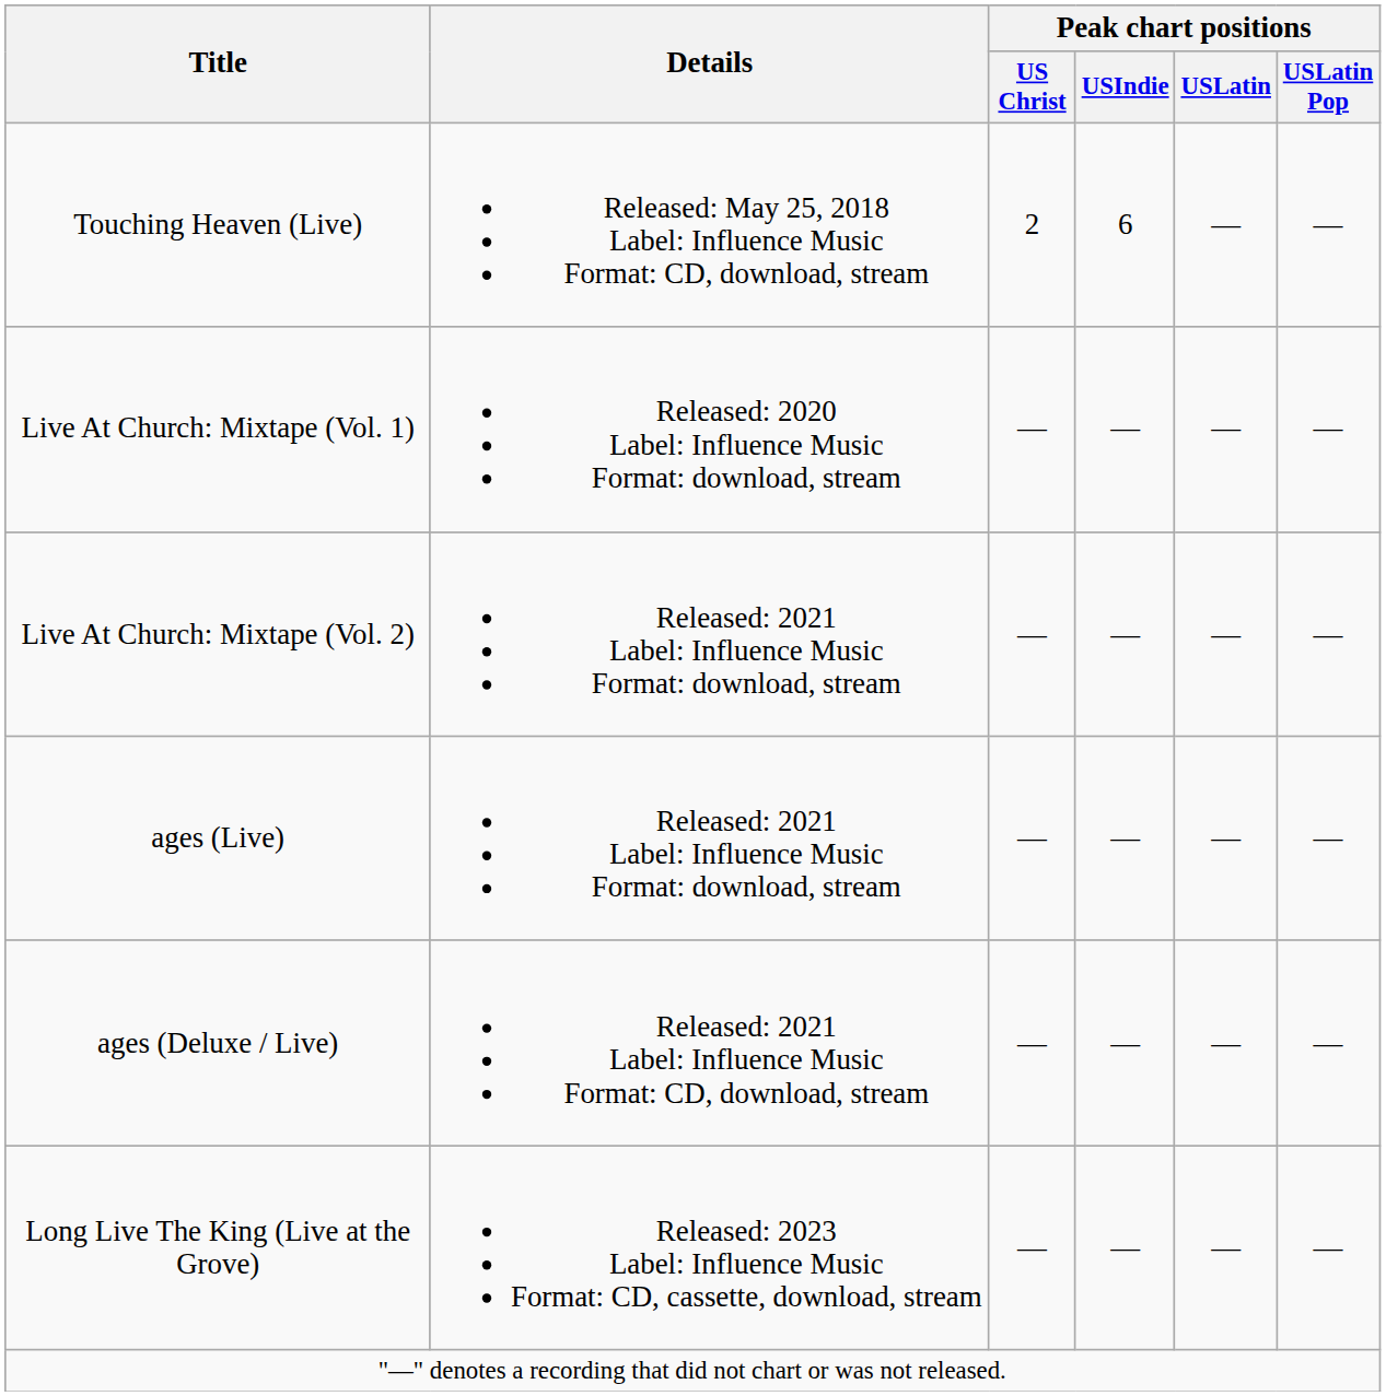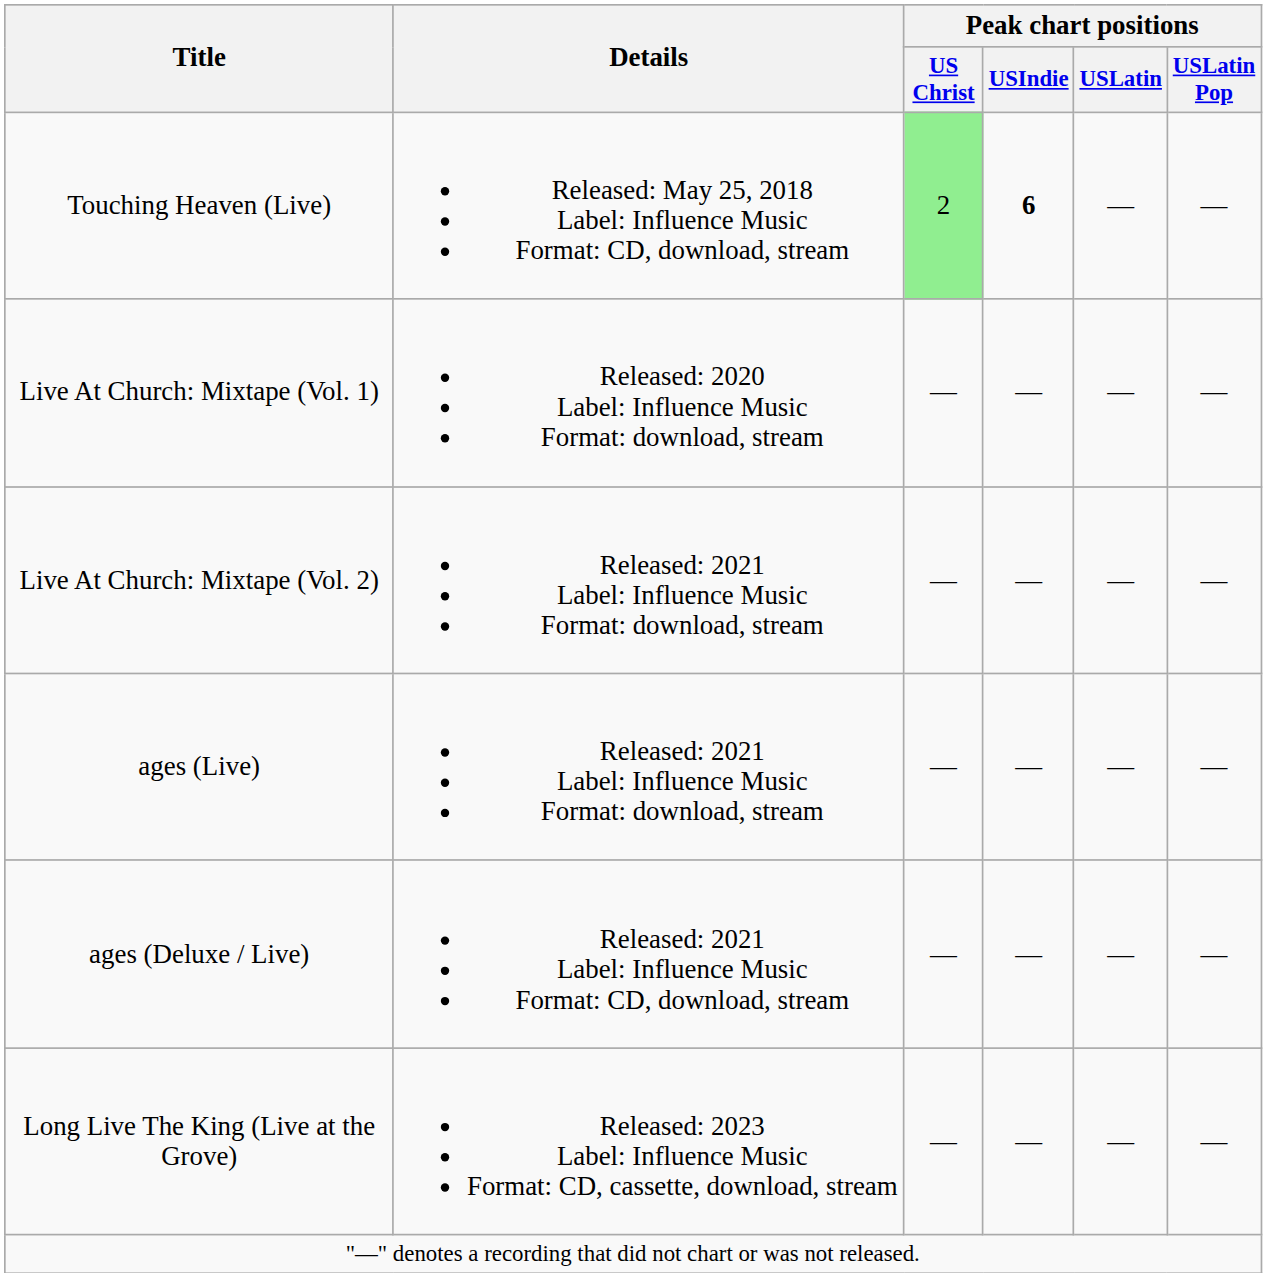Touching Heaven (Live) | Peak chart positions / US Christ: no background -> lightgreen background
Touching Heaven (Live) | Peak chart positions / USIndie: normal -> bold
